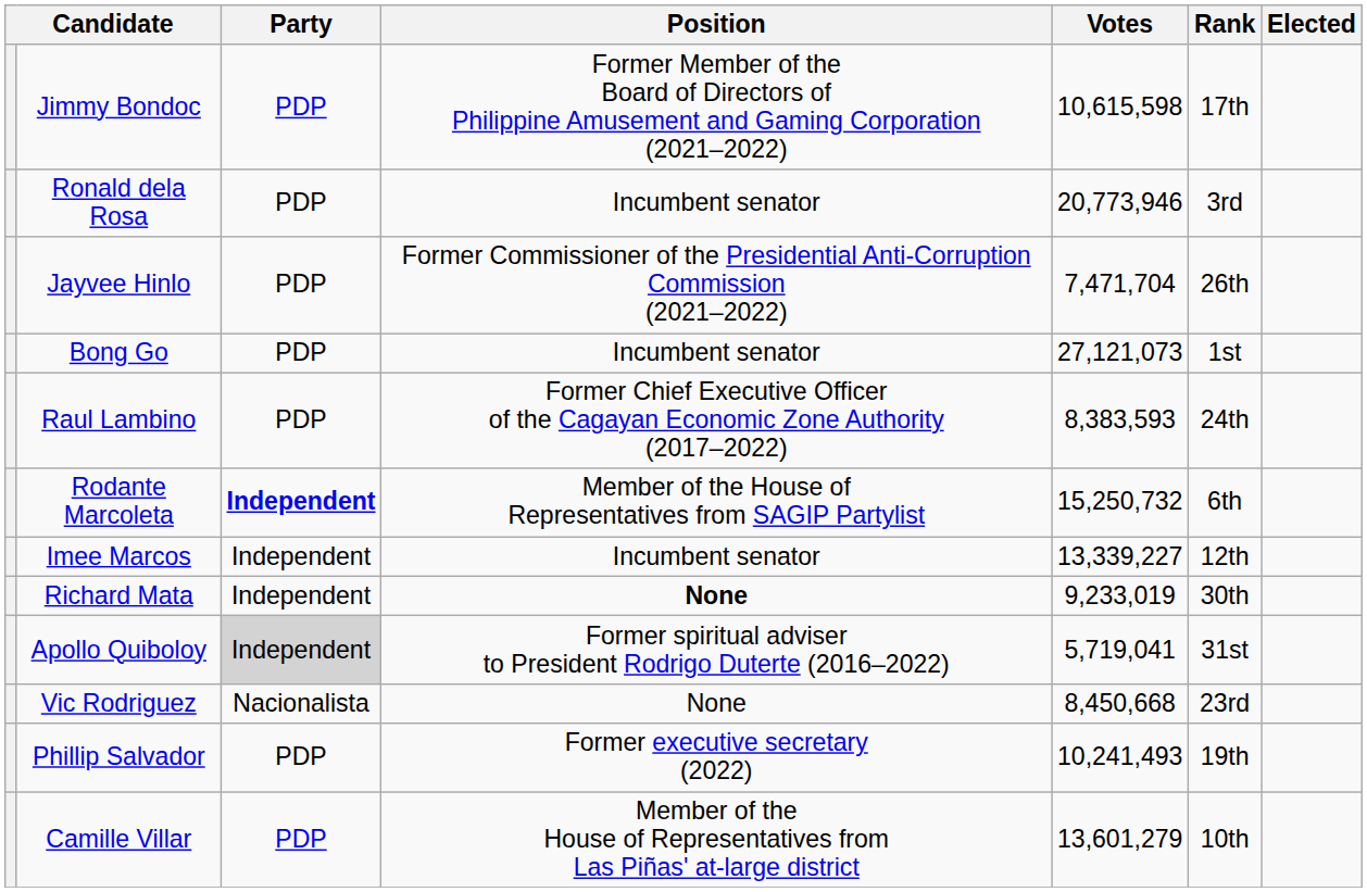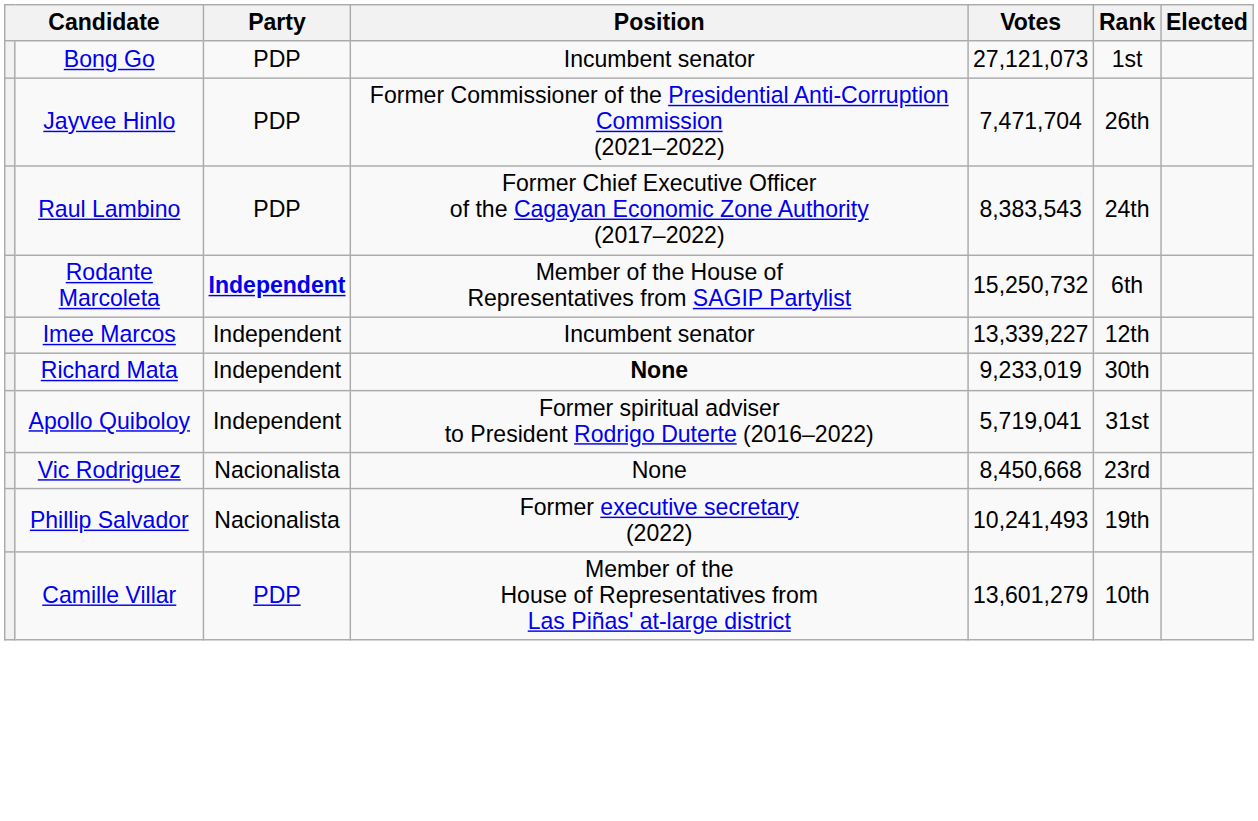- row: Jimmy Bondoc | PDP | Former Member of the Board of Directors of Philippine Amusement and Gaming Corporation (2021–2022) | 10,615,598 | 17th
- row: Ronald dela Rosa | PDP | Incumbent senator | 20,773,946 | 3rd
rows swapped: Bong Go <-> Jayvee Hinlo
Raul Lambino | Votes: 8,383,593 -> 8,383,543
Apollo Quiboloy | Party: lightgrey background -> no background
Phillip Salvador | Party: PDP -> Nacionalista
